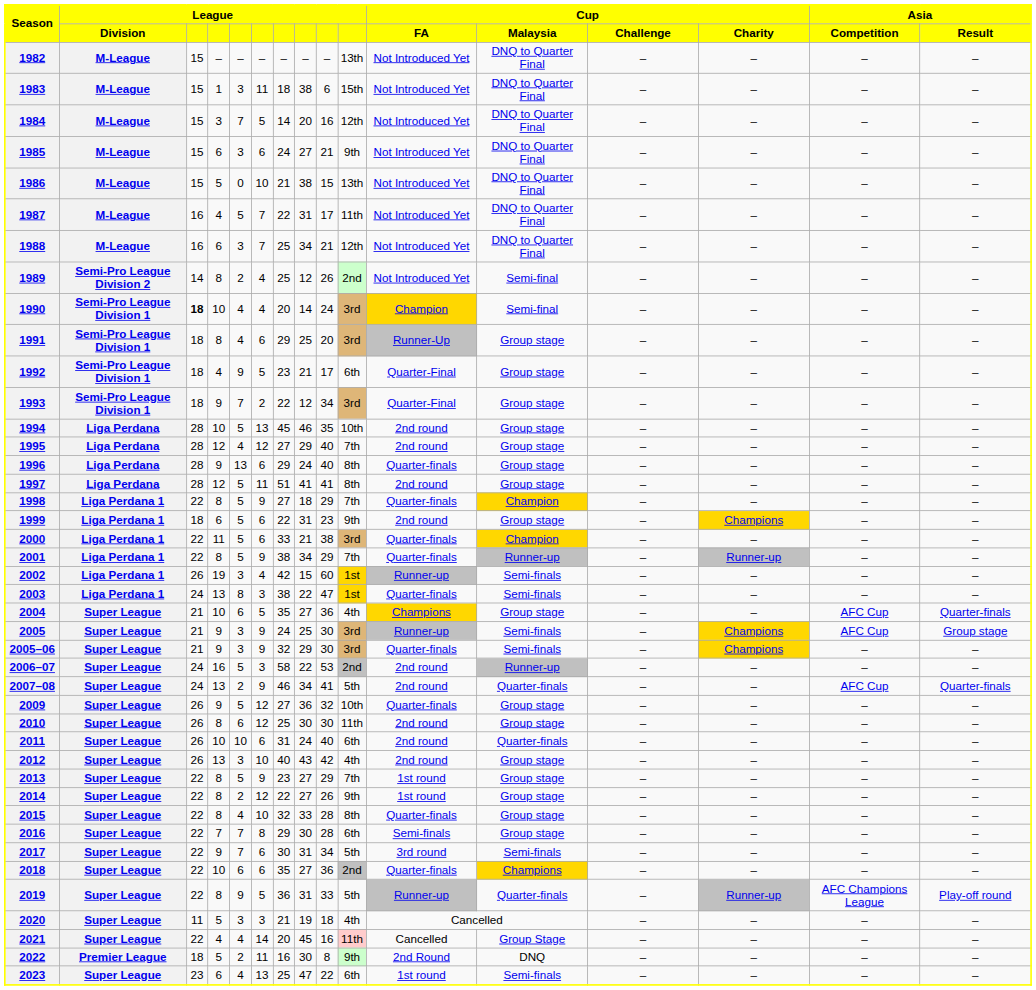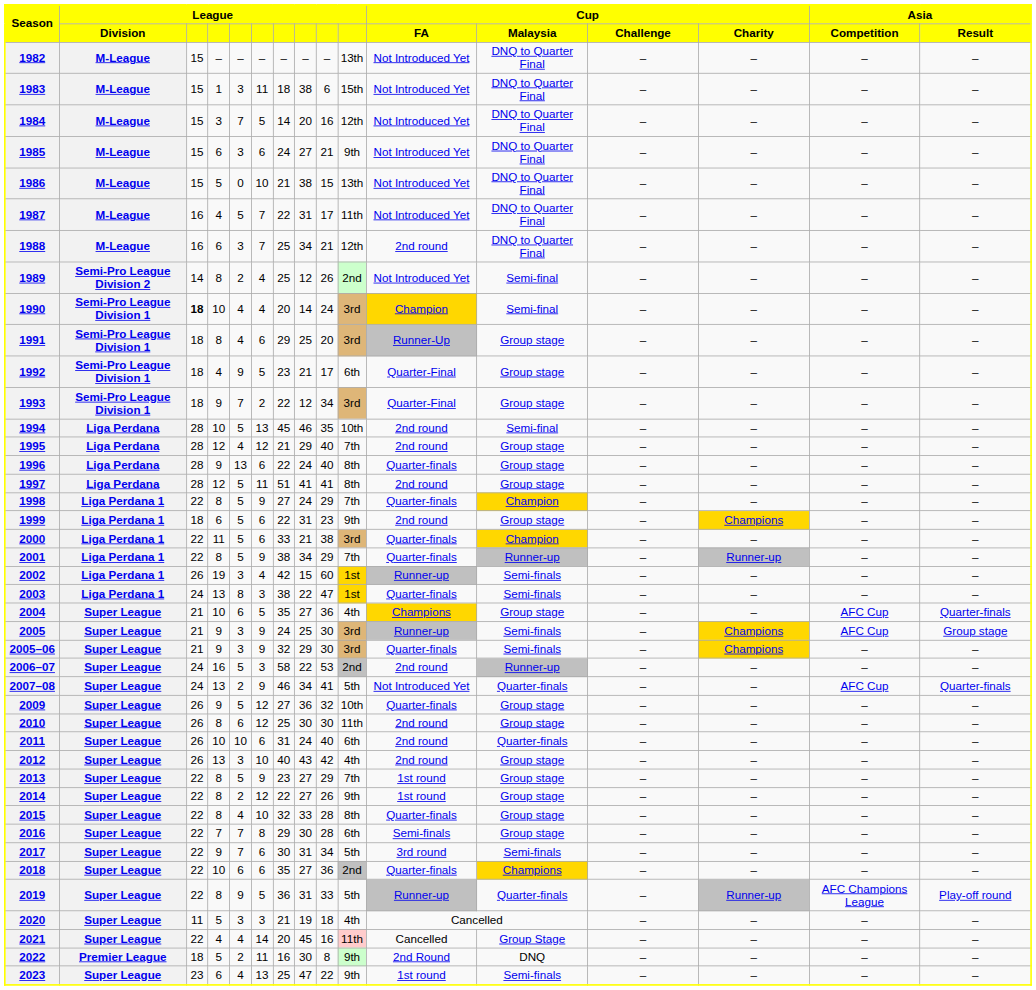1988 | Cup / FA: Not Introduced Yet -> 2nd round
1994 | Cup / Malaysia: Group stage -> Semi-final
1995 | column 7: 27 -> 21
1996 | column 7: 29 -> 22
1998 | column 8: 18 -> 24
2007–08 | Cup / FA: 2nd round -> Not Introduced Yet
2023 | column 10: 6th -> 9th
